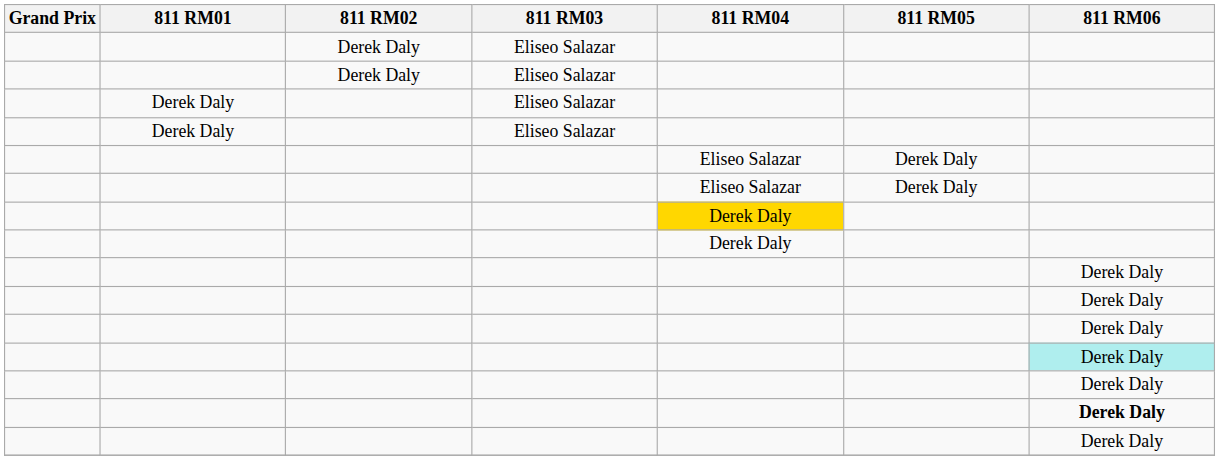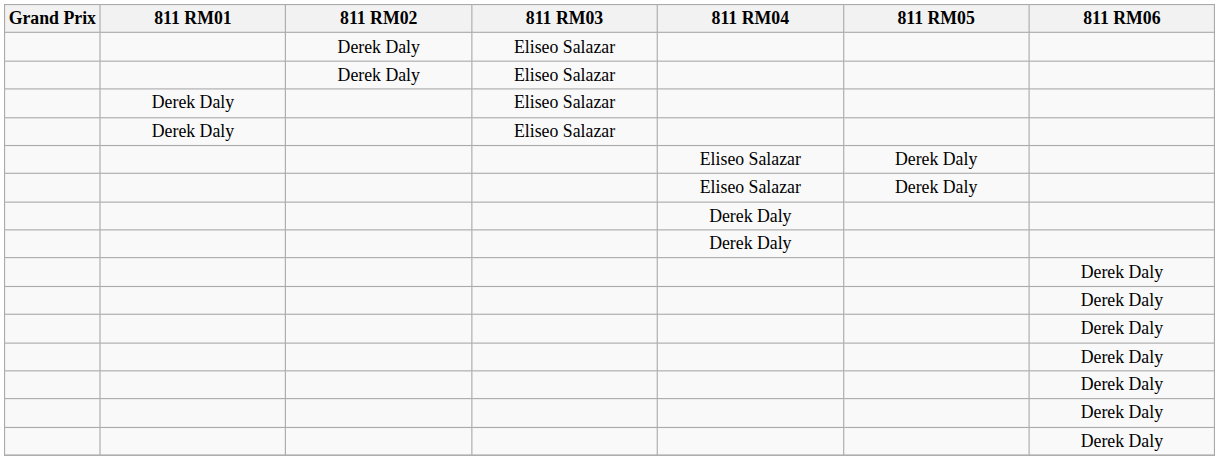row 8 | 811 RM04: gold background -> no background
row 13 | 811 RM06: paleturquoise background -> no background
row 15 | 811 RM06: bold -> normal
